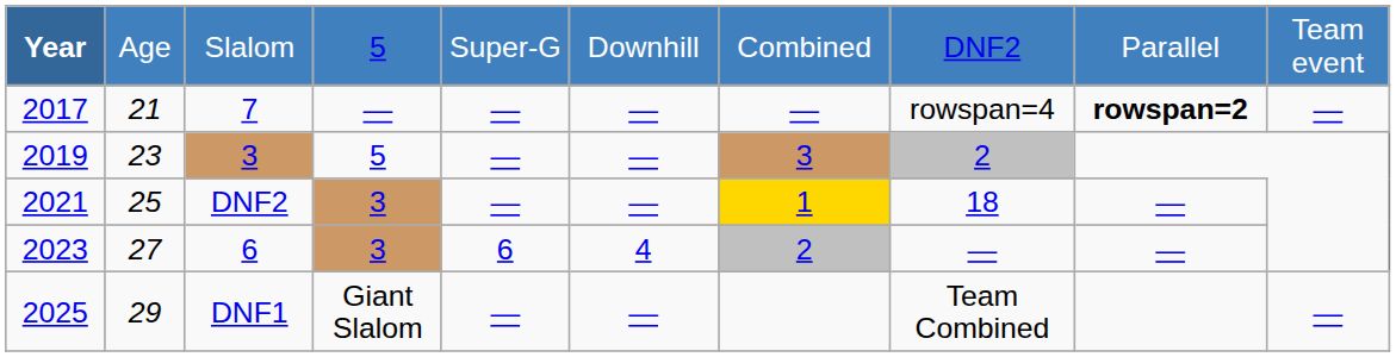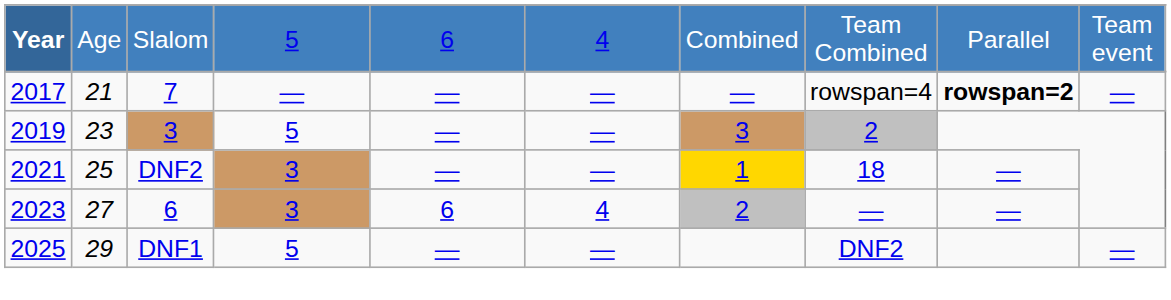Slalom | column 5: Super-G -> 6
Slalom | column 6: Downhill -> 4
Slalom | column 8: DNF2 -> Team Combined
DNF1 | column 4: Giant Slalom -> 5
DNF1 | column 8: Team Combined -> DNF2
